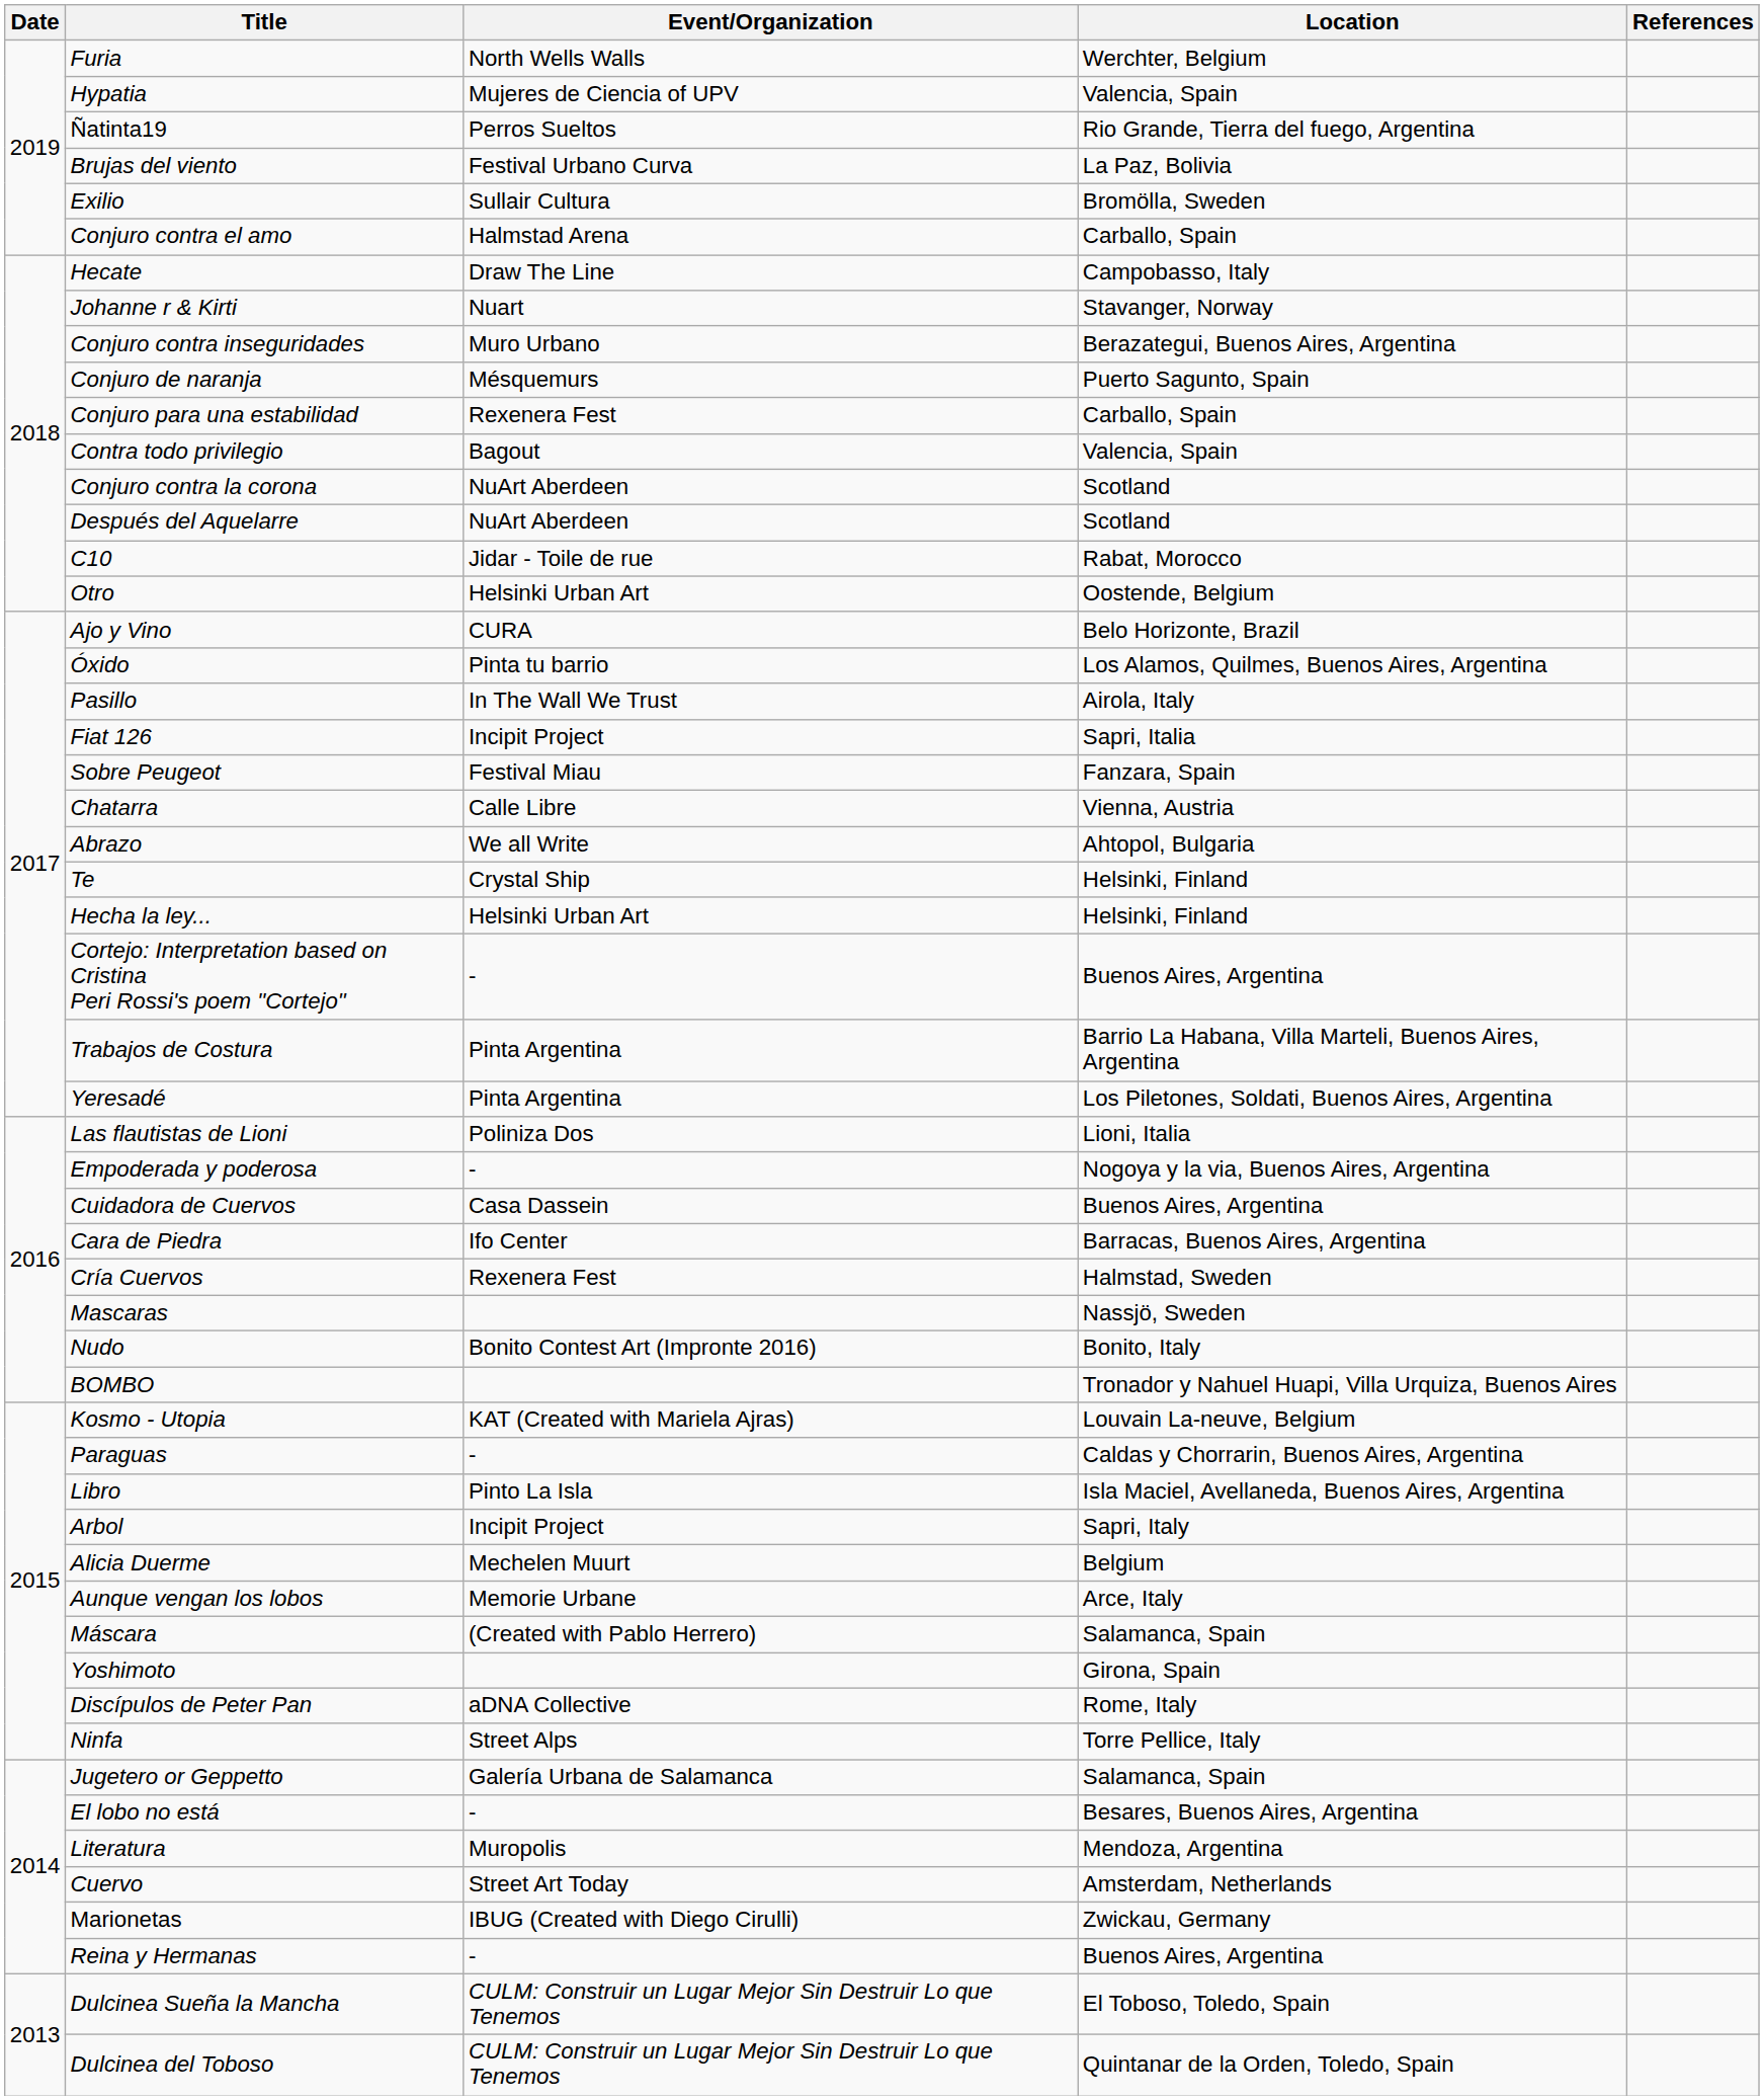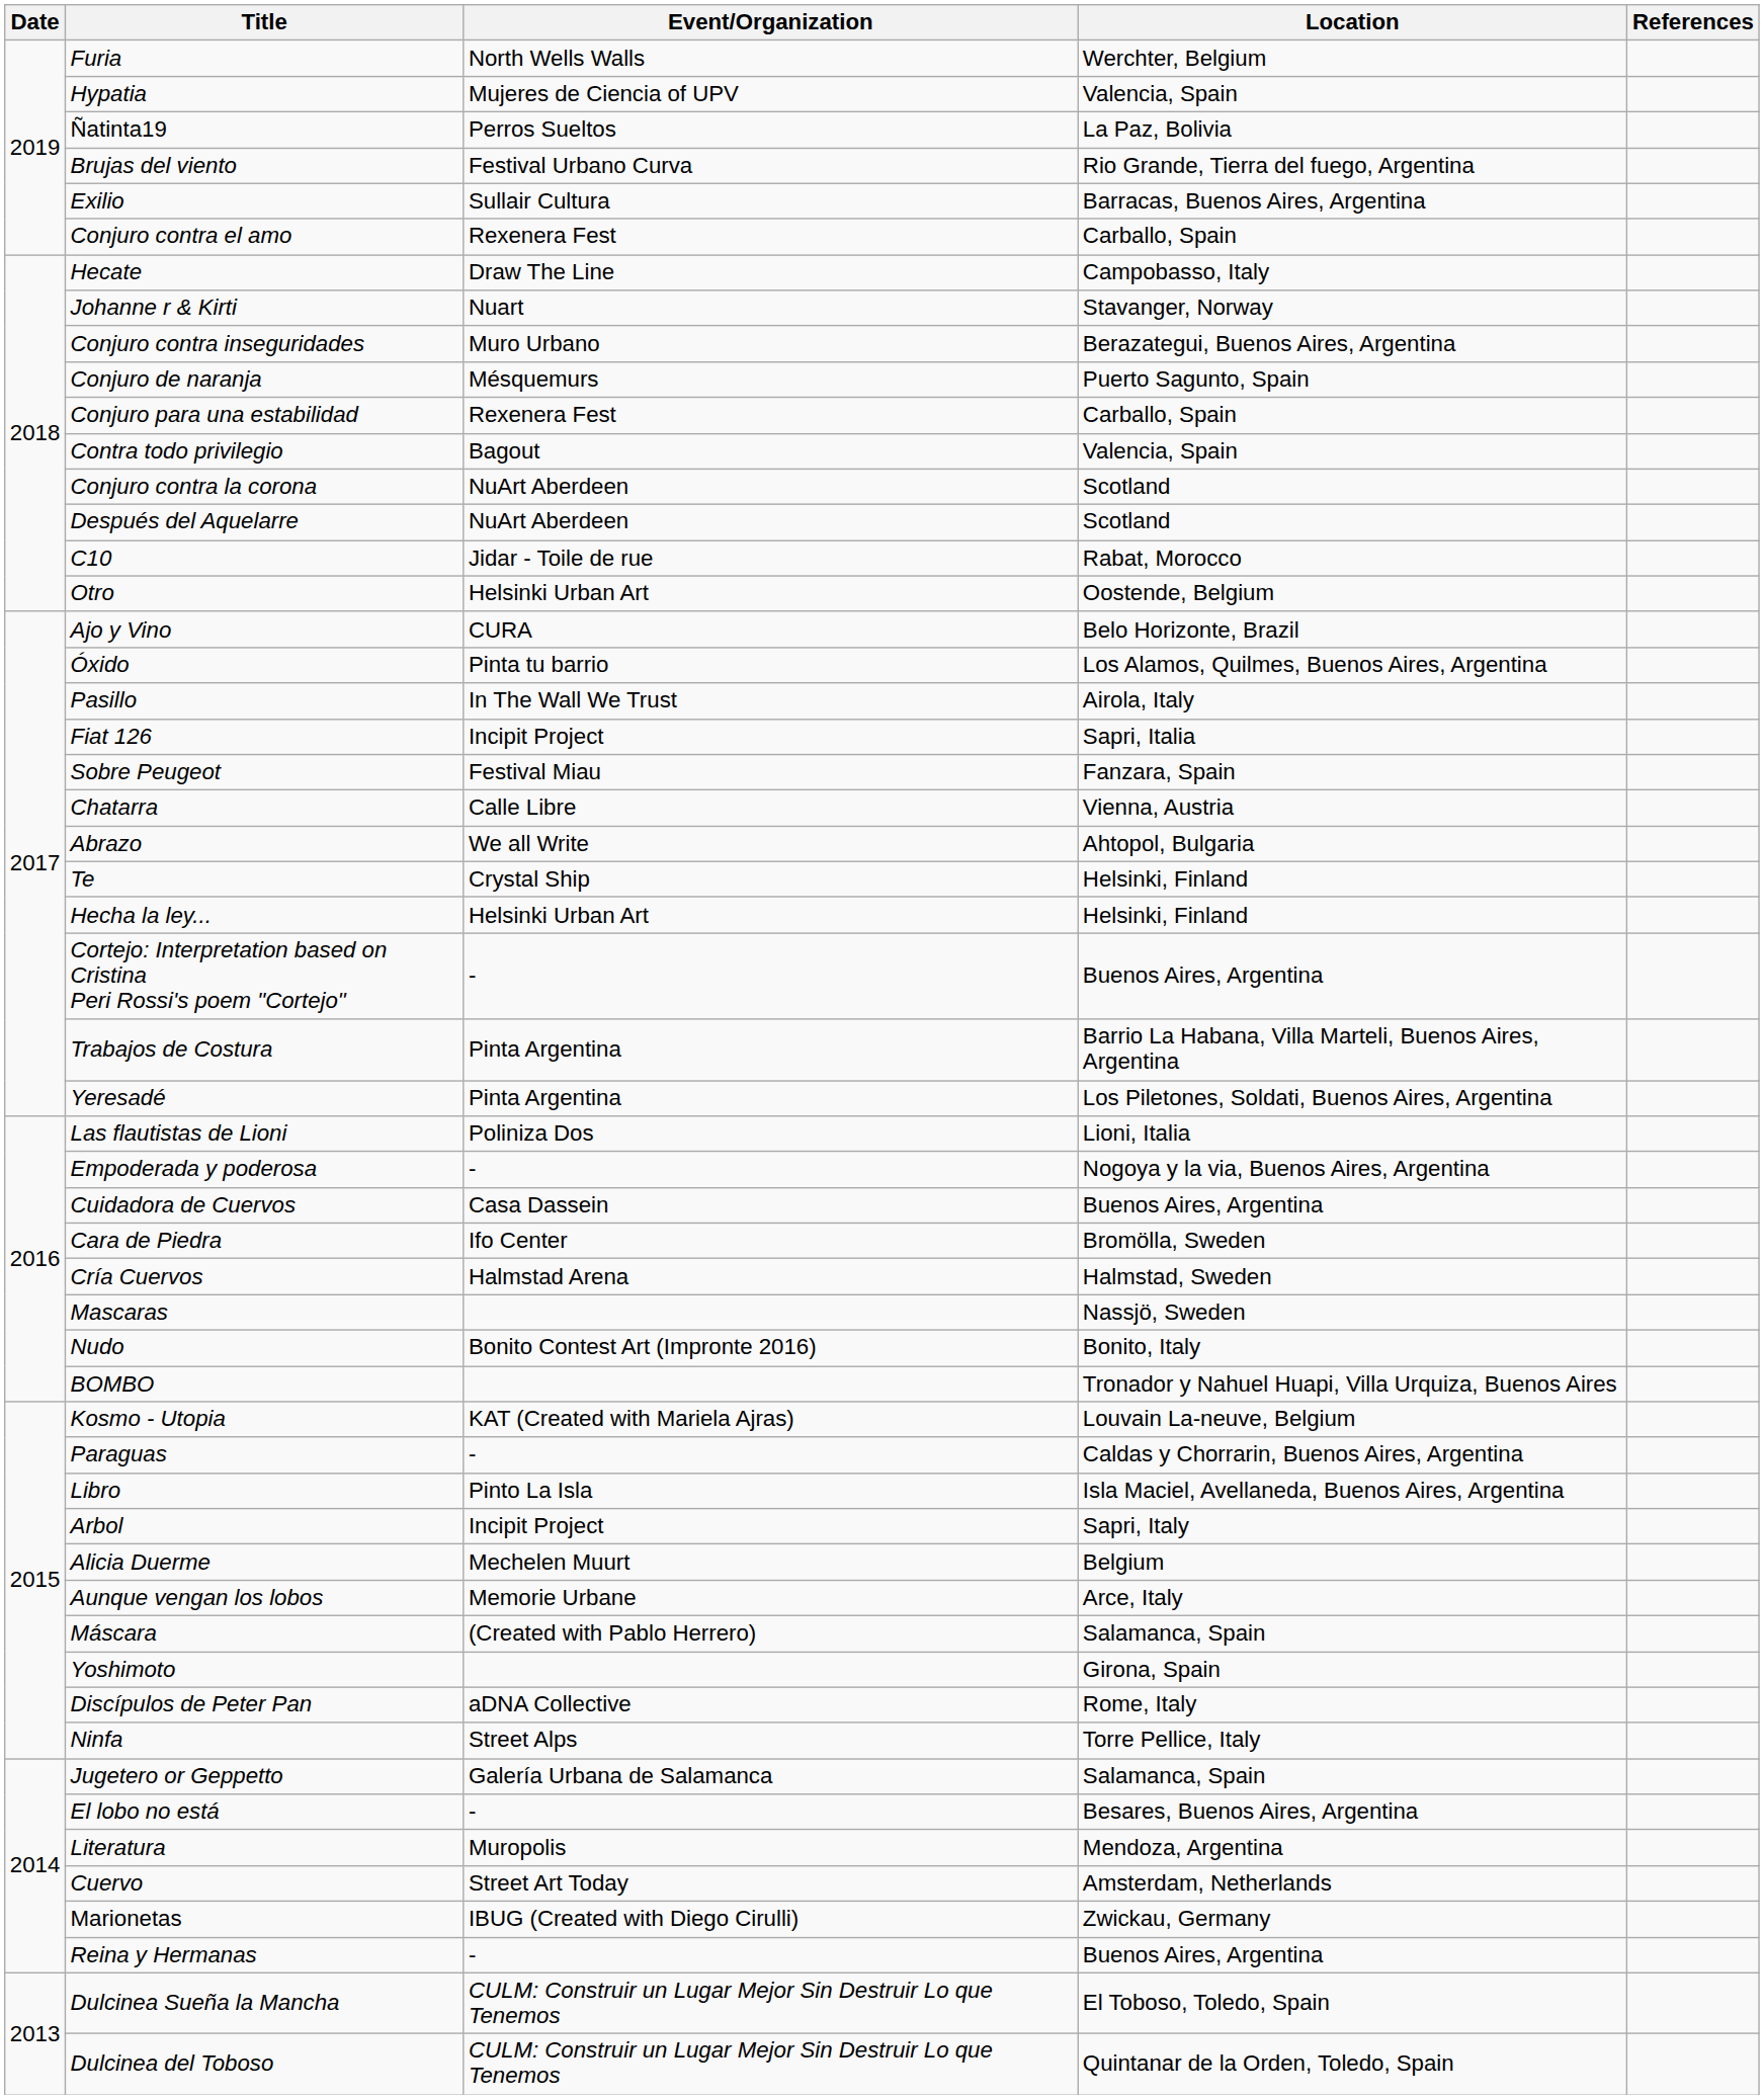Ñatinta19 | Location: Rio Grande, Tierra del fuego, Argentina -> La Paz, Bolivia
Brujas del viento | Location: La Paz, Bolivia -> Rio Grande, Tierra del fuego, Argentina
Exilio | Location: Bromölla, Sweden -> Barracas, Buenos Aires, Argentina
Conjuro contra el amo | Event/Organization: Halmstad Arena -> Rexenera Fest
Cara de Piedra | Location: Barracas, Buenos Aires, Argentina -> Bromölla, Sweden
Cría Cuervos | Event/Organization: Rexenera Fest -> Halmstad Arena
